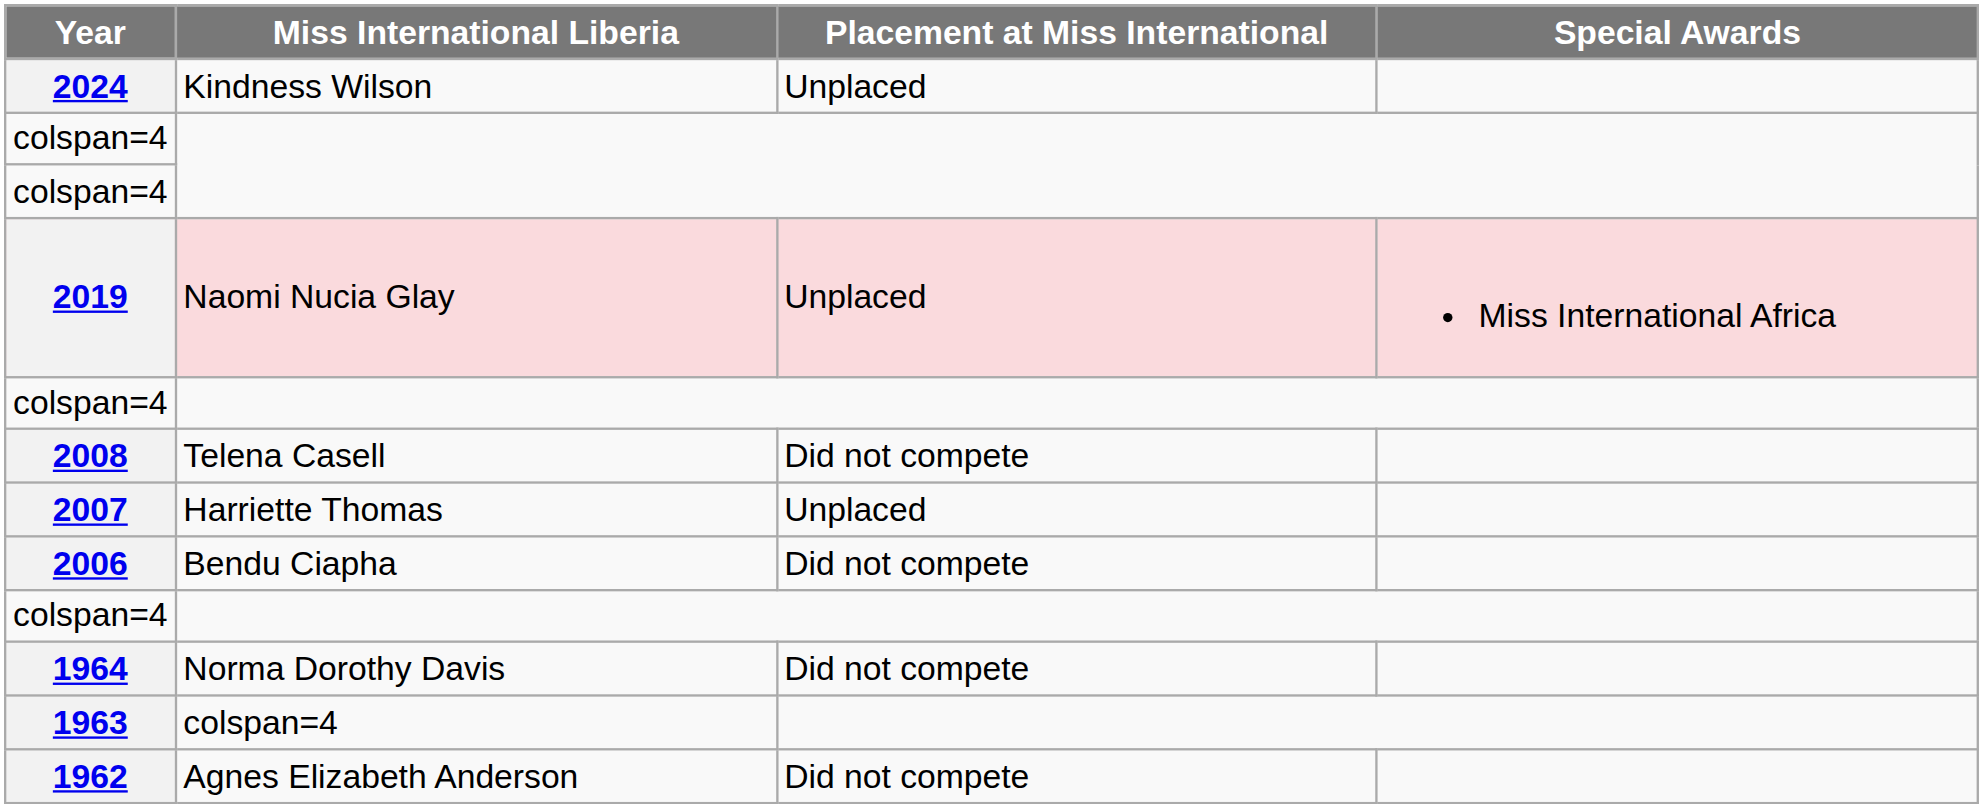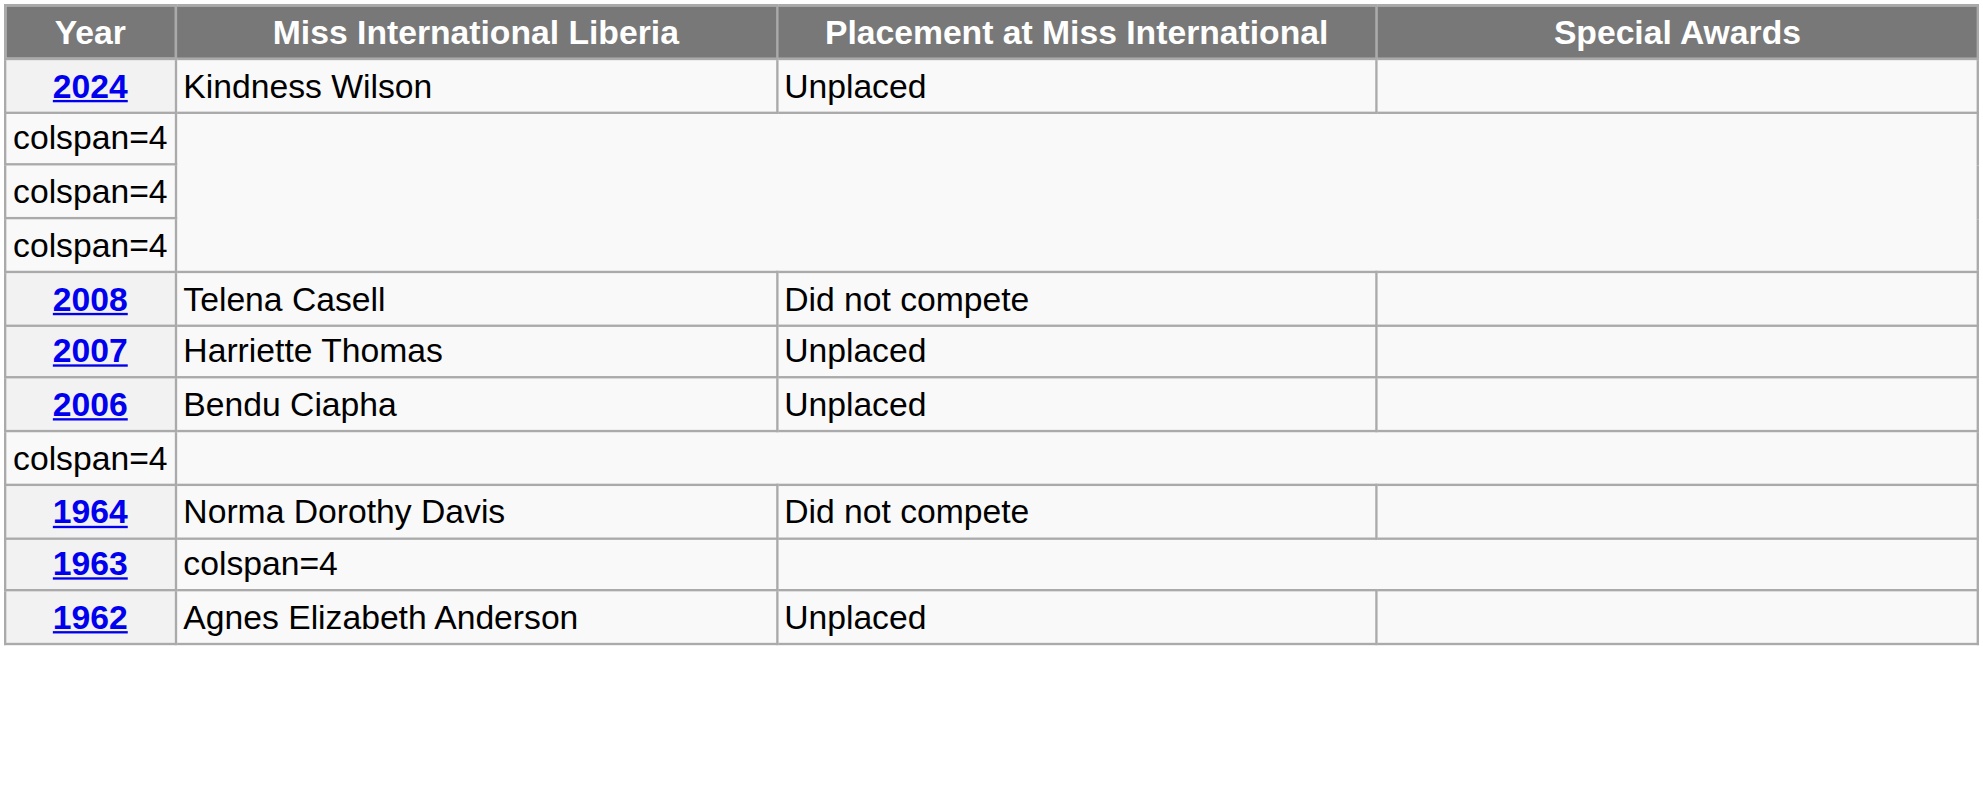- row: 2019 | Naomi Nucia Glay | Unplaced | Miss International Africa
2006 | Placement at Miss International: Did not compete -> Unplaced
1962 | Placement at Miss International: Did not compete -> Unplaced
